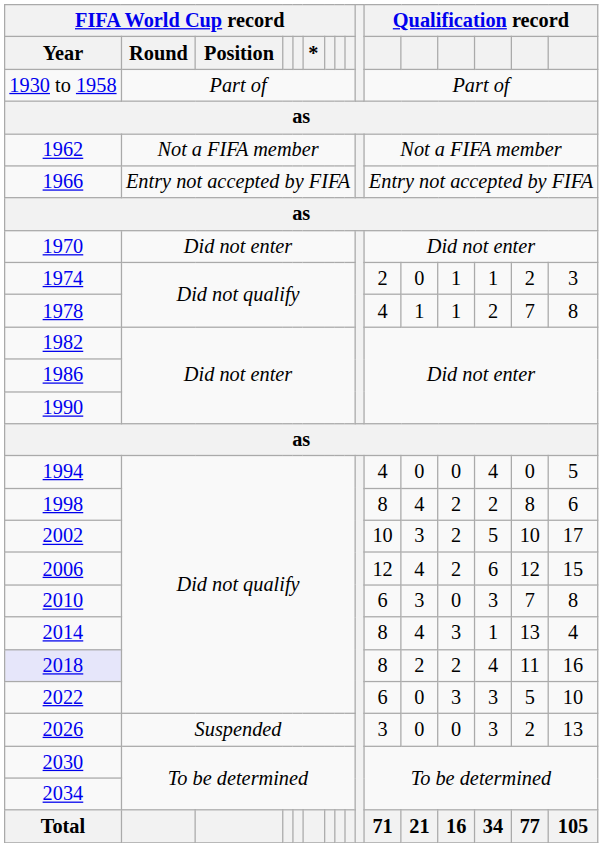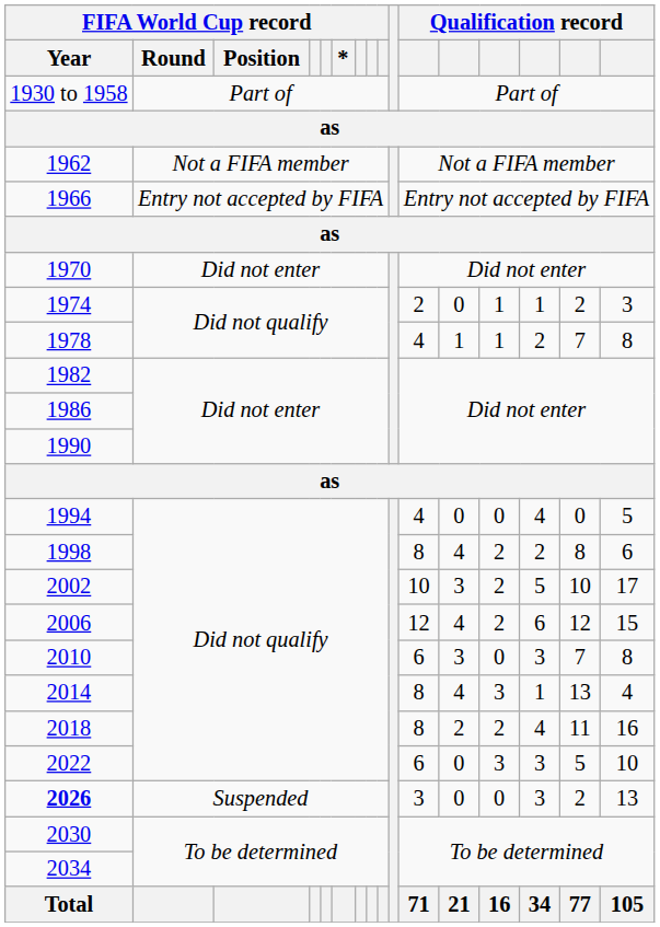2018 | FIFA World Cup record / Year: lavender background -> no background
2026 | FIFA World Cup record / Year: normal -> bold
